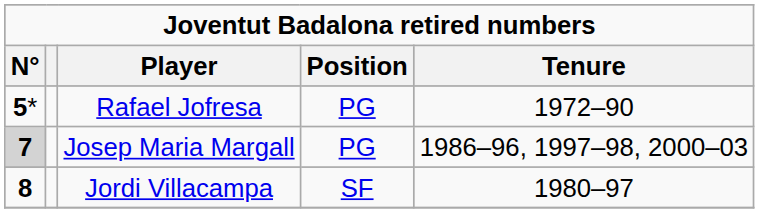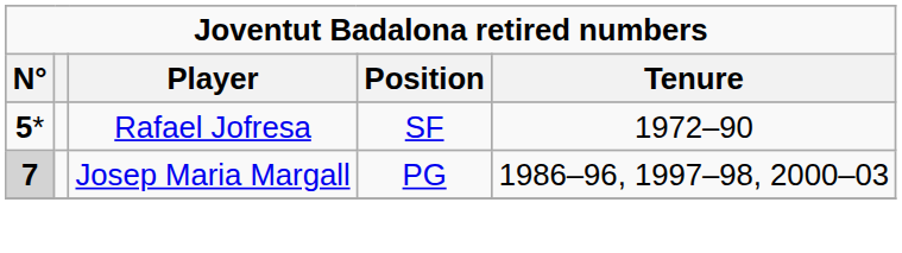Rafael Jofresa | Position: PG -> SF
- row: 8 | Jordi Villacampa | SF | 1980–97
